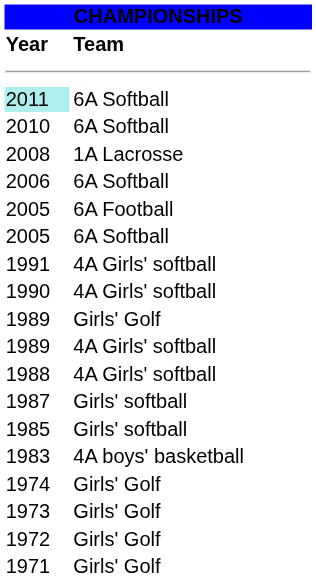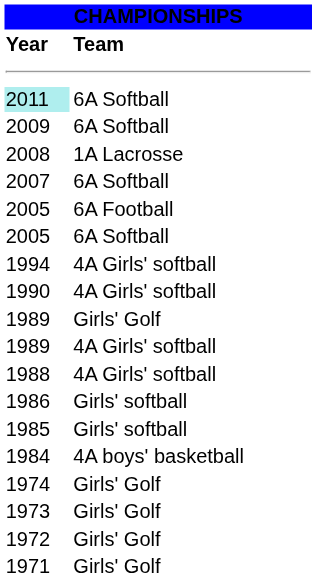row 4 | Year: 2010 -> 2009
row 6 | Year: 2006 -> 2007
row 9 | Year: 1991 -> 1994
row 14 | Year: 1987 -> 1986
row 16 | Year: 1983 -> 1984
